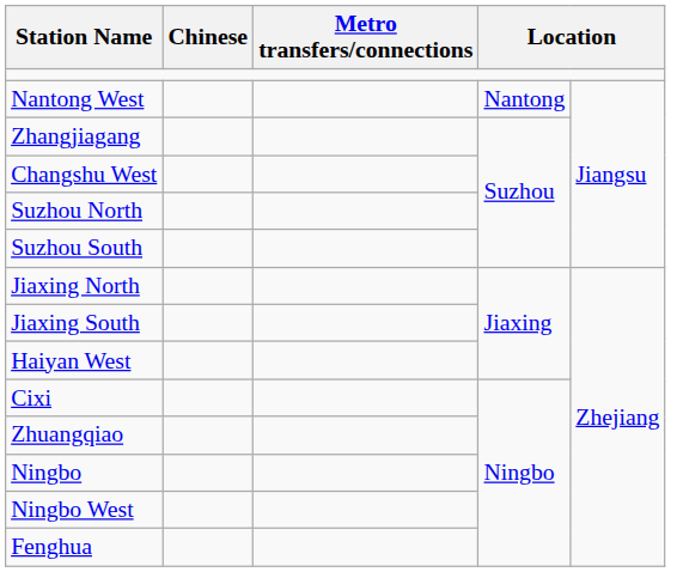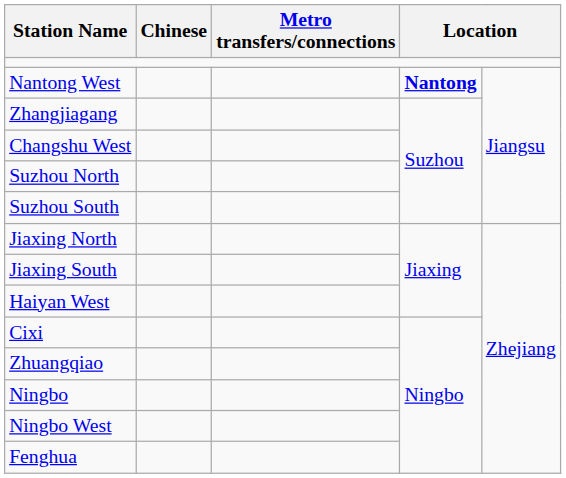Nantong West | column 4: normal -> bold
